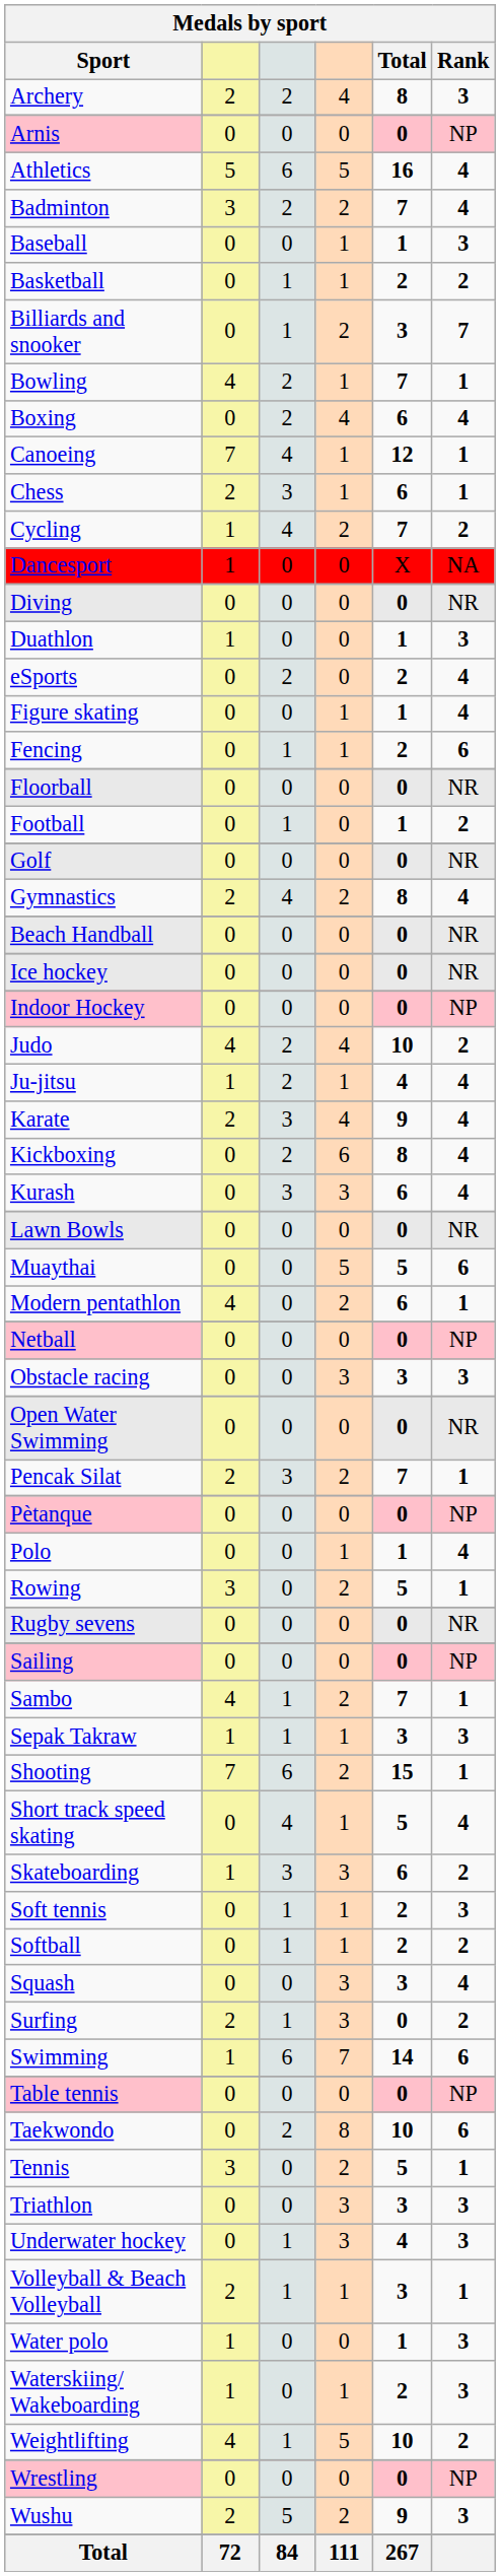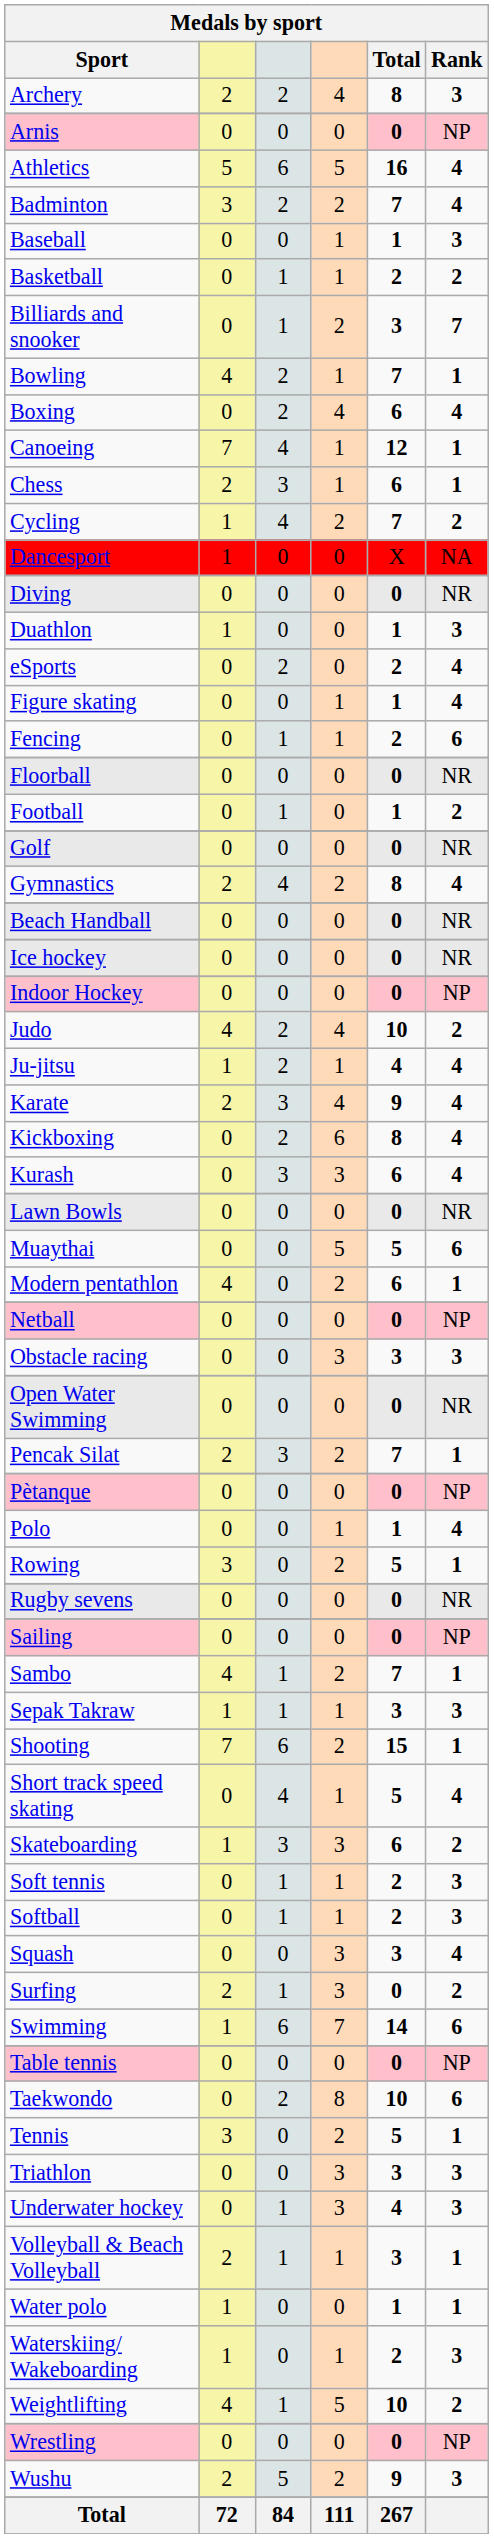Softball | Rank: 2 -> 3
Water polo | Rank: 3 -> 1
